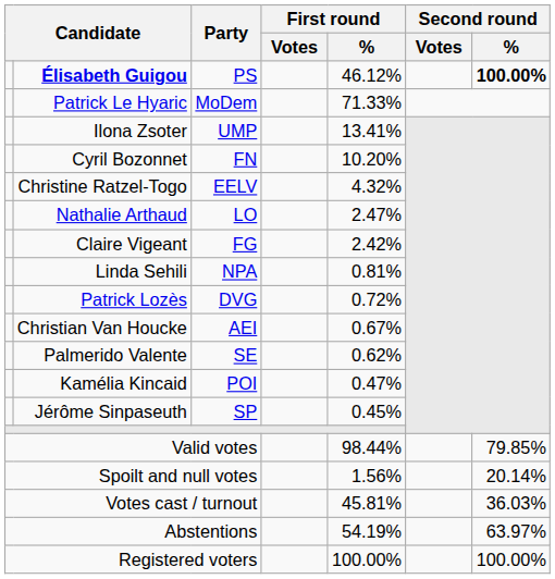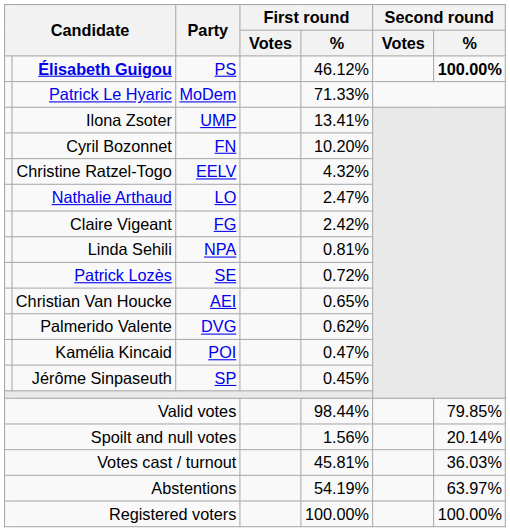Patrick Lozès | Party: DVG -> SE
Christian Van Houcke | First round / %: 0.67% -> 0.65%
Palmerido Valente | Party: SE -> DVG
